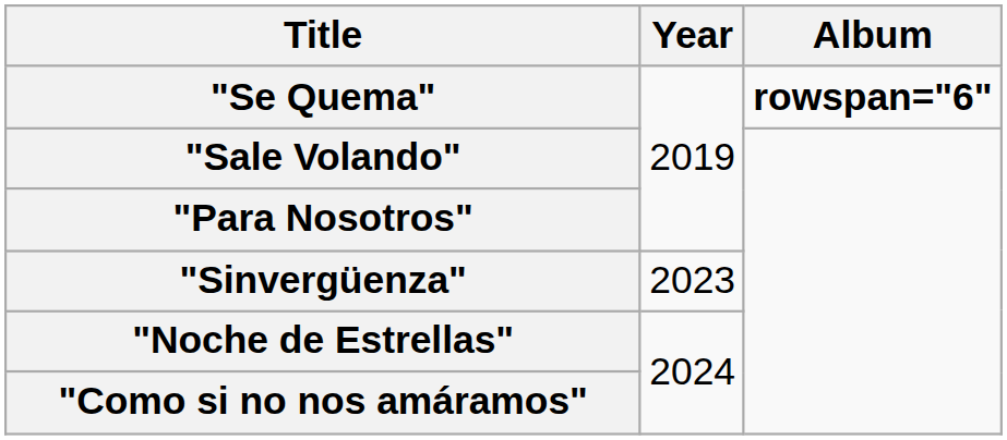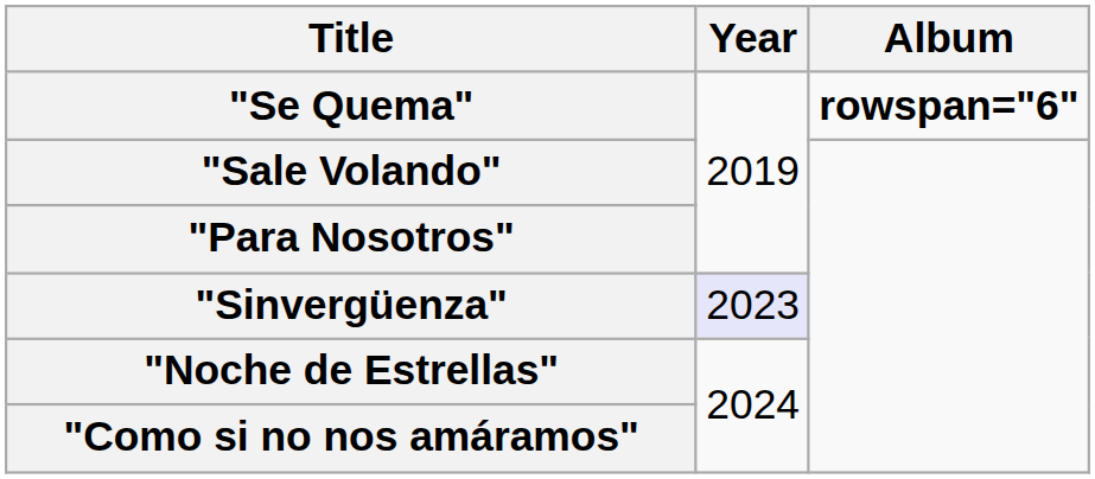"Sinvergüenza" | Year: no background -> lavender background
